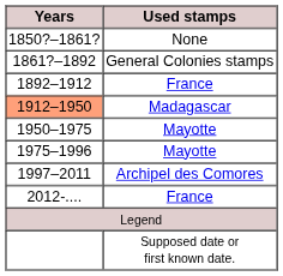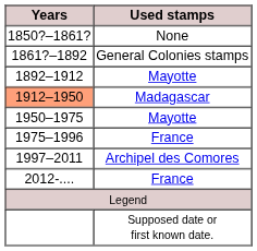row 4 | Used stamps: France -> Mayotte
row 7 | Used stamps: Mayotte -> France
